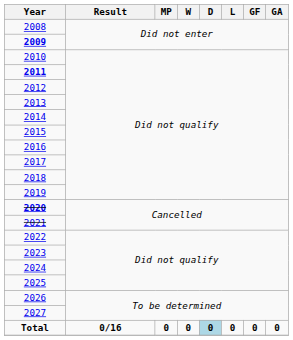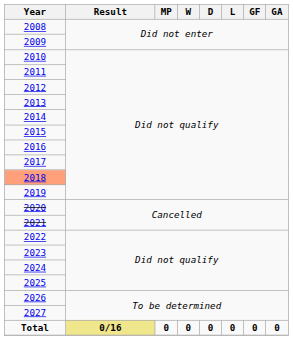2009 | Year: bold -> normal
2011 | Year: bold -> normal
2018 | Year: no background -> lightsalmon background
2020 | Year: bold -> normal
Total | Result: no background -> khaki background
Total | D: lightblue background -> no background
